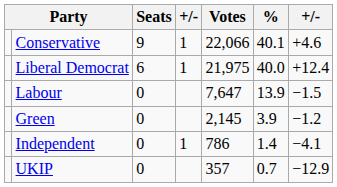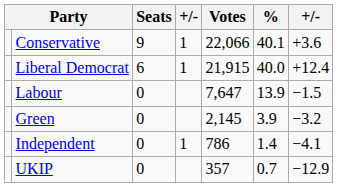Conservative | column 7: +4.6 -> +3.6
Liberal Democrat | Votes: 21,975 -> 21,915
Green | column 7: −1.2 -> −3.2
